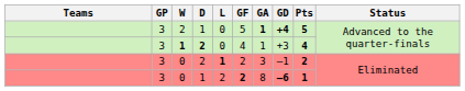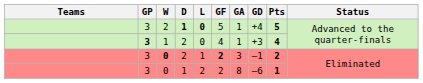row 2 | D: normal -> bold
row 2 | L: normal -> bold
row 2 | GA: bold -> normal
row 2 | GD: bold -> normal
row 3 | GP: normal -> bold
row 3 | W: bold -> normal
row 3 | D: bold -> normal
row 4 | W: normal -> bold
row 4 | L: bold -> normal
row 4 | GF: normal -> bold
row 5 | GF: bold -> normal
row 5 | GD: bold -> normal
